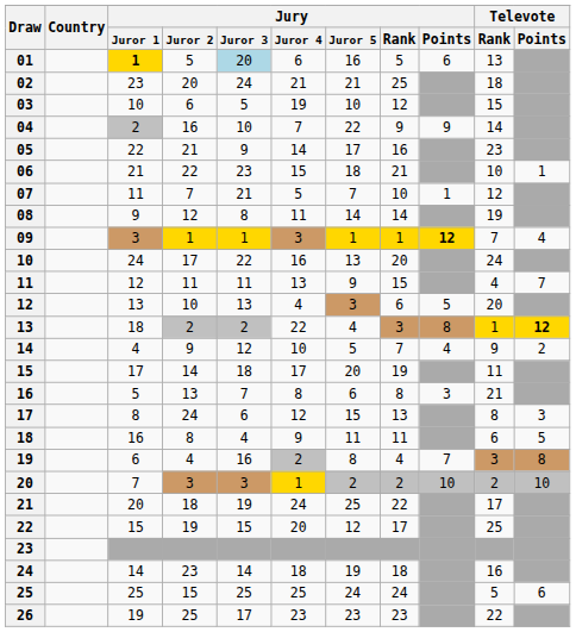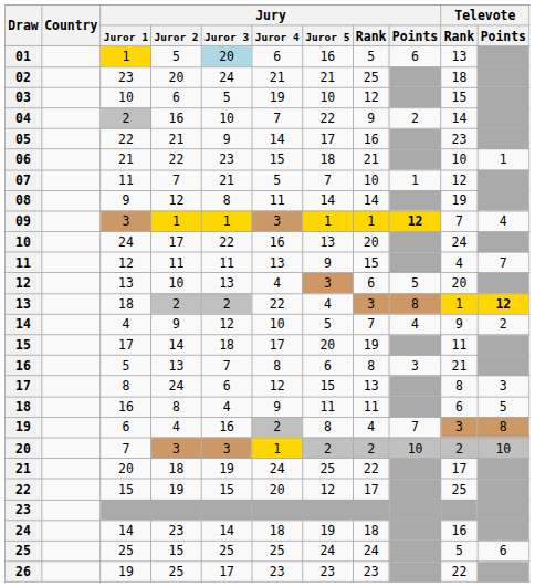01 | Jury / Juror 1: bold -> normal
04 | Jury / Points: 9 -> 2
